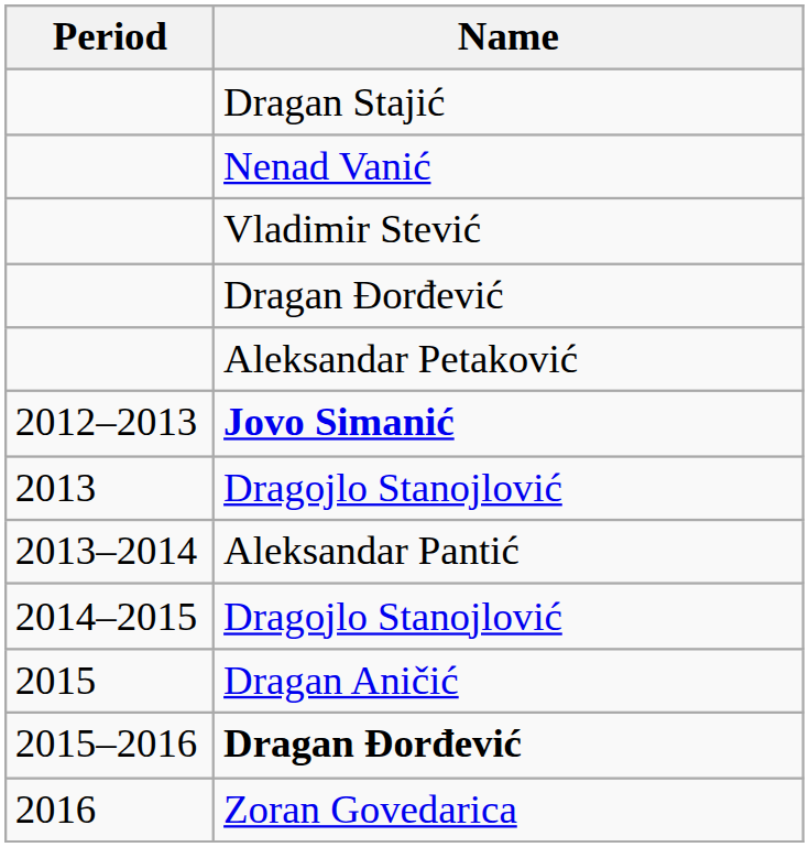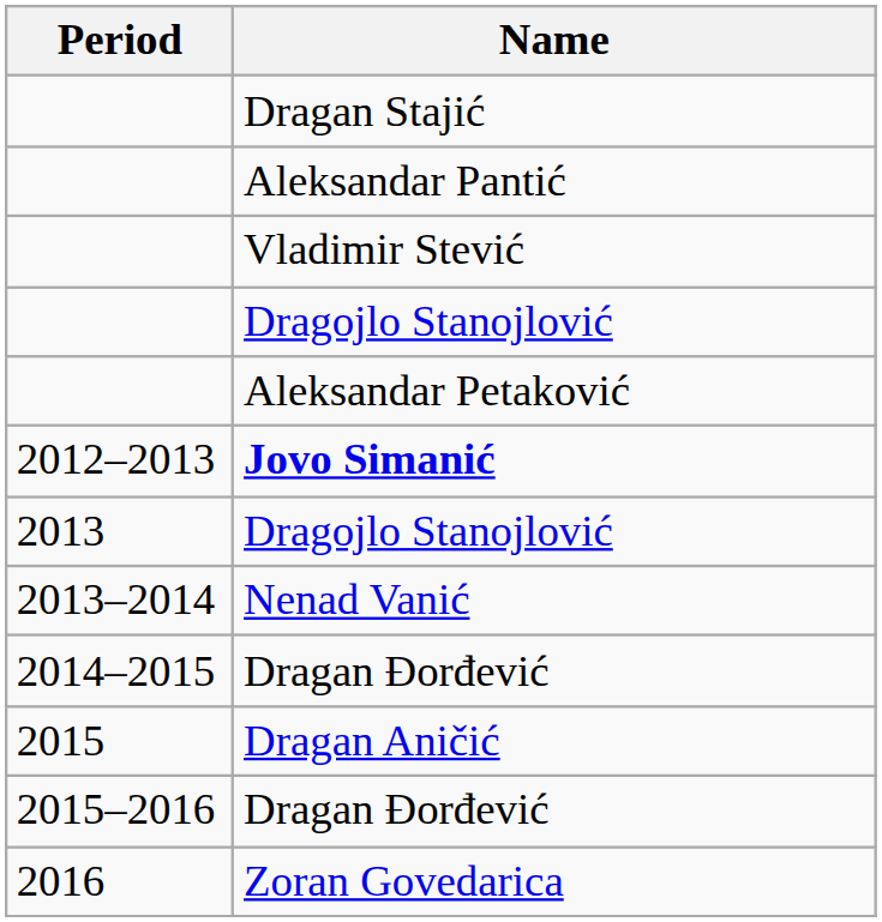row 3 | Name: Nenad Vanić -> Aleksandar Pantić
row 5 | Name: Dragan Đorđević -> Dragojlo Stanojlović
row 9 | Name: Aleksandar Pantić -> Nenad Vanić
row 10 | Name: Dragojlo Stanojlović -> Dragan Đorđević
row 12 | Name: bold -> normal
